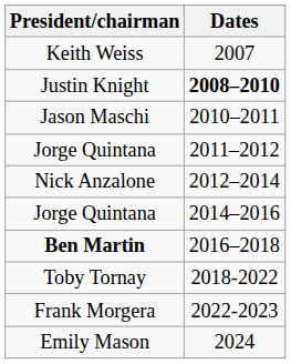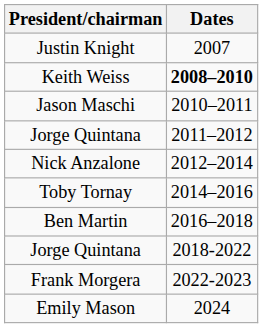row 2 | President/chairman: Keith Weiss -> Justin Knight
row 3 | President/chairman: Justin Knight -> Keith Weiss
row 7 | President/chairman: Jorge Quintana -> Toby Tornay
row 8 | President/chairman: bold -> normal
row 9 | President/chairman: Toby Tornay -> Jorge Quintana
